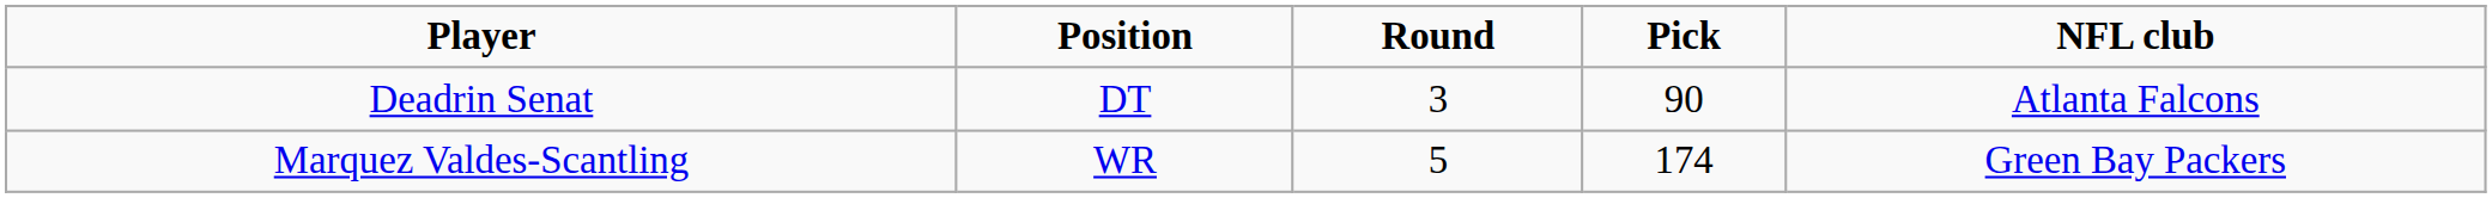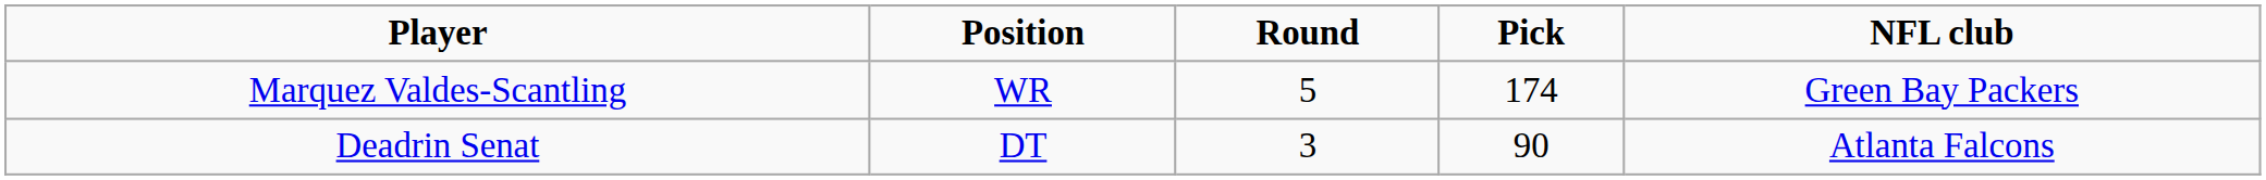rows swapped: Deadrin Senat <-> Marquez Valdes-Scantling
